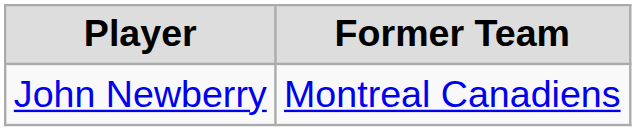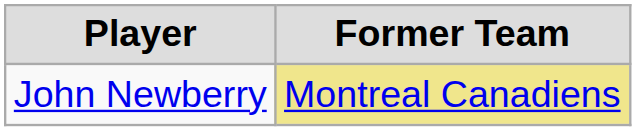John Newberry | Former Team: no background -> khaki background
